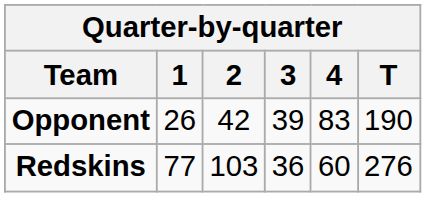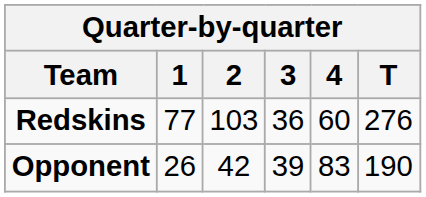rows swapped: Redskins <-> Opponent
